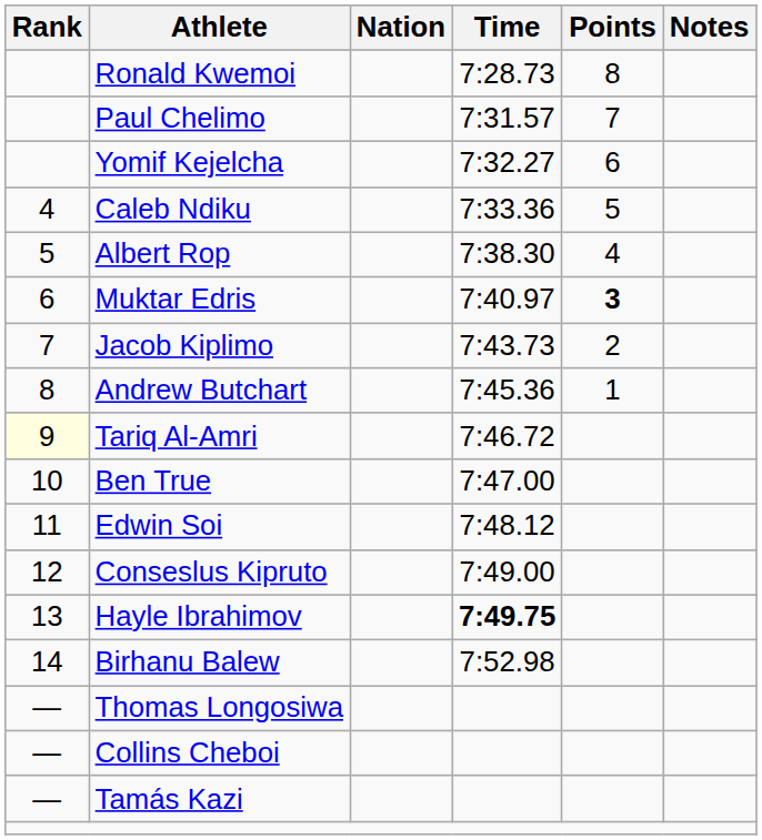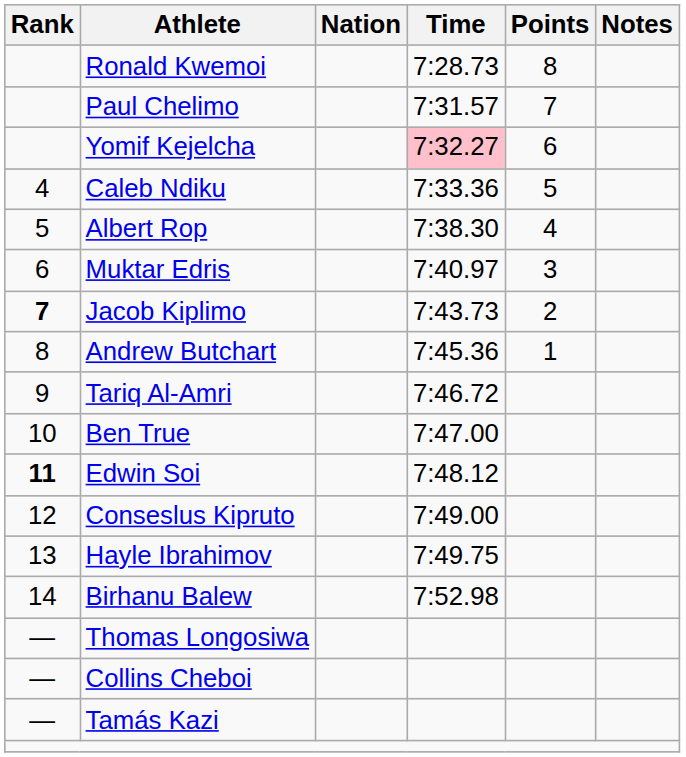Yomif Kejelcha | Time: no background -> pink background
Muktar Edris | Points: bold -> normal
Jacob Kiplimo | Rank: normal -> bold
Tariq Al-Amri | Rank: lightyellow background -> no background
Edwin Soi | Rank: normal -> bold
Hayle Ibrahimov | Time: bold -> normal
